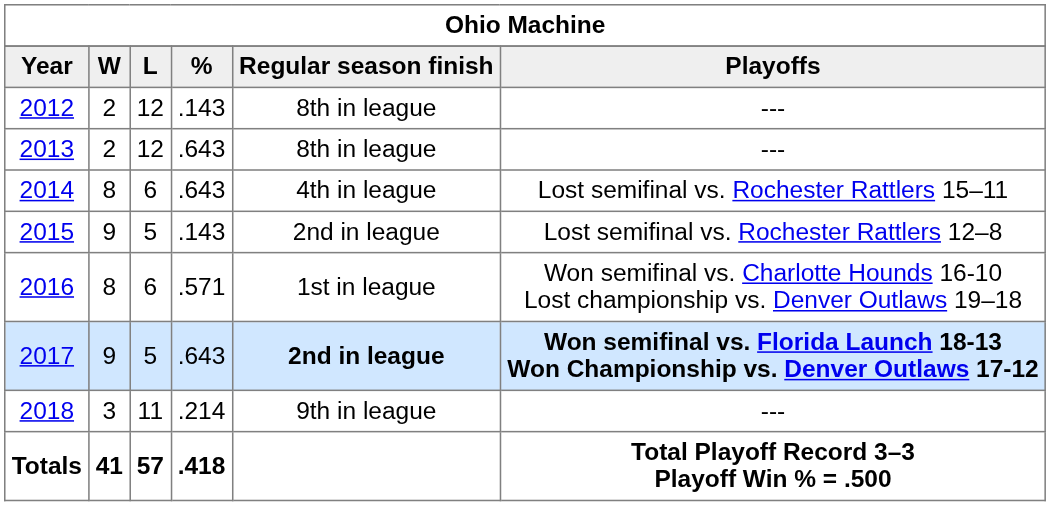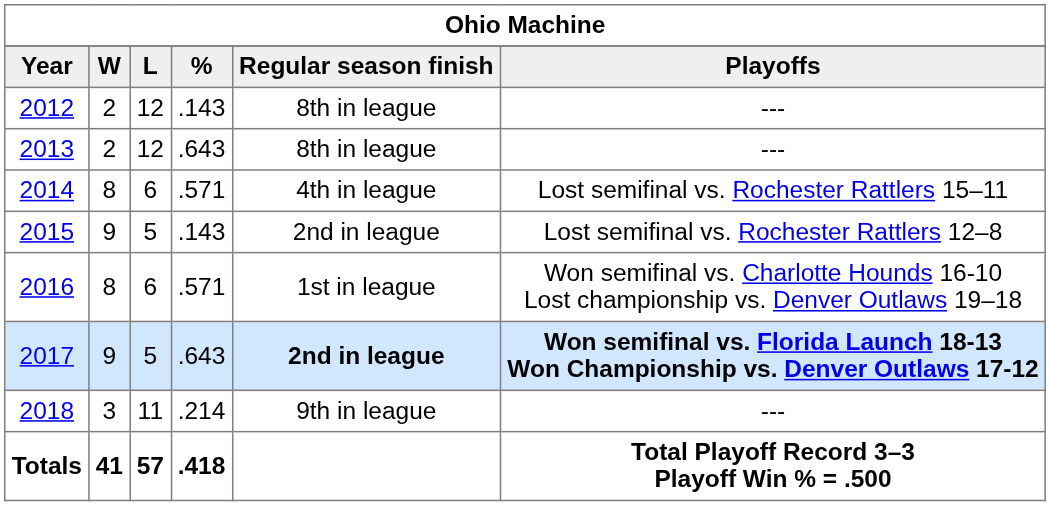2014 | column 4: .643 -> .571
